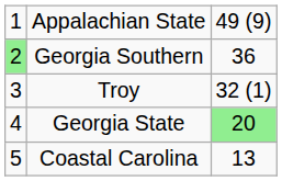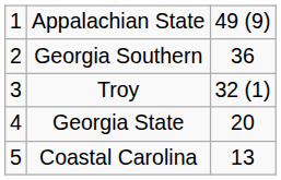Georgia Southern | column 1: lightgreen background -> no background
Georgia State | column 3: lightgreen background -> no background
